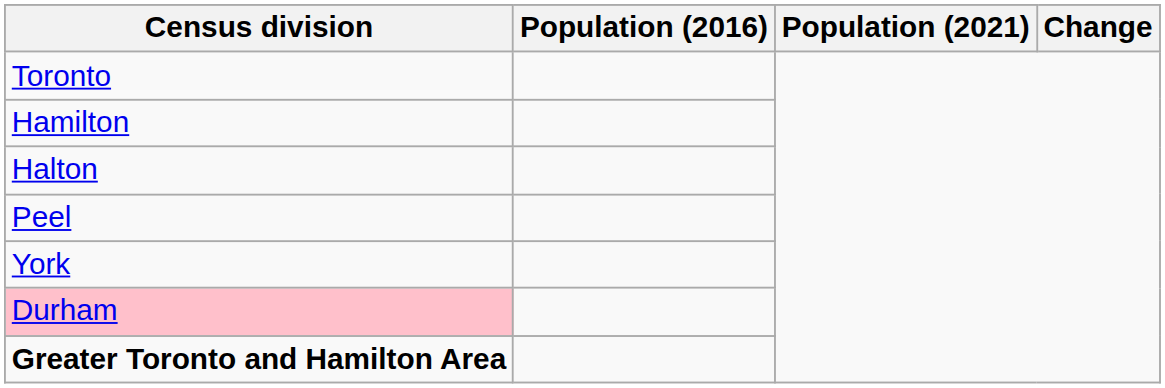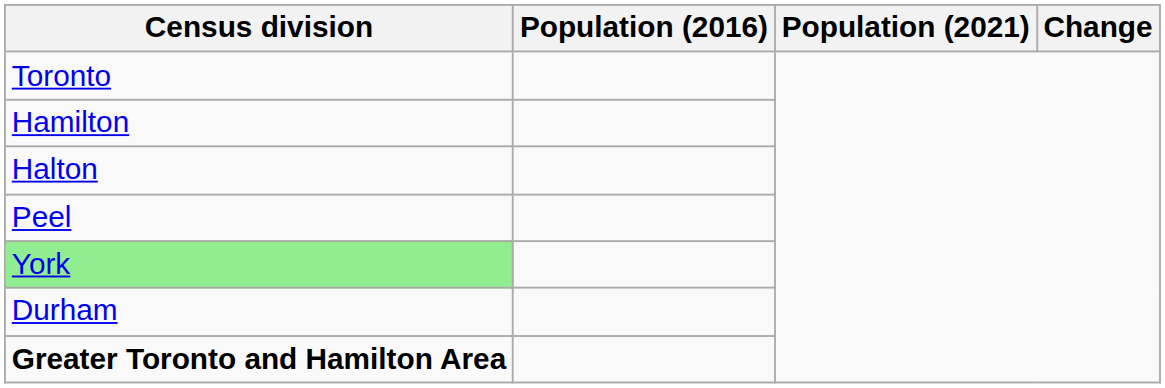York | Census division: no background -> lightgreen background
Durham | Census division: pink background -> no background
